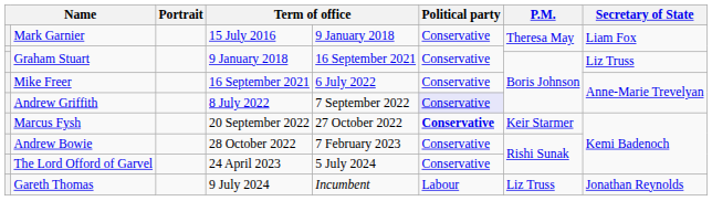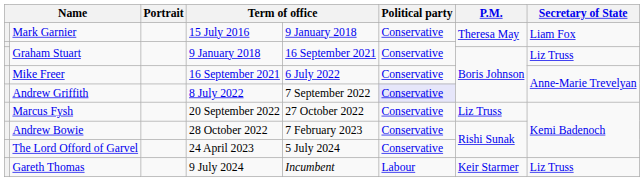Marcus Fysh | Political party: bold -> normal
Marcus Fysh | P.M.: Keir Starmer -> Liz Truss
Gareth Thomas | P.M.: Liz Truss -> Keir Starmer
Gareth Thomas | Secretary of State: Jonathan Reynolds -> Liz Truss
